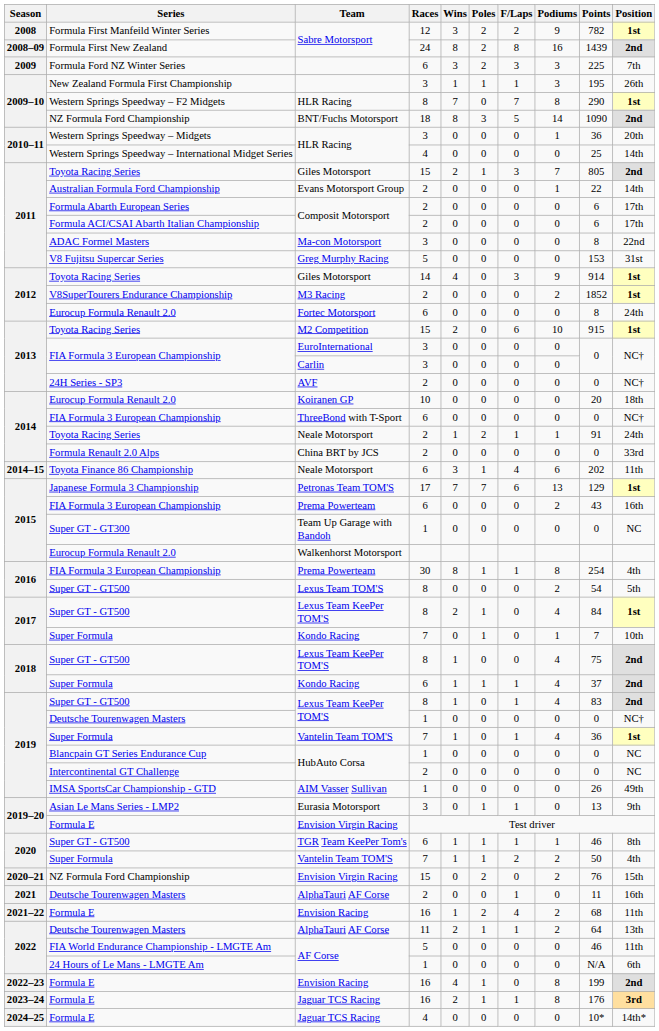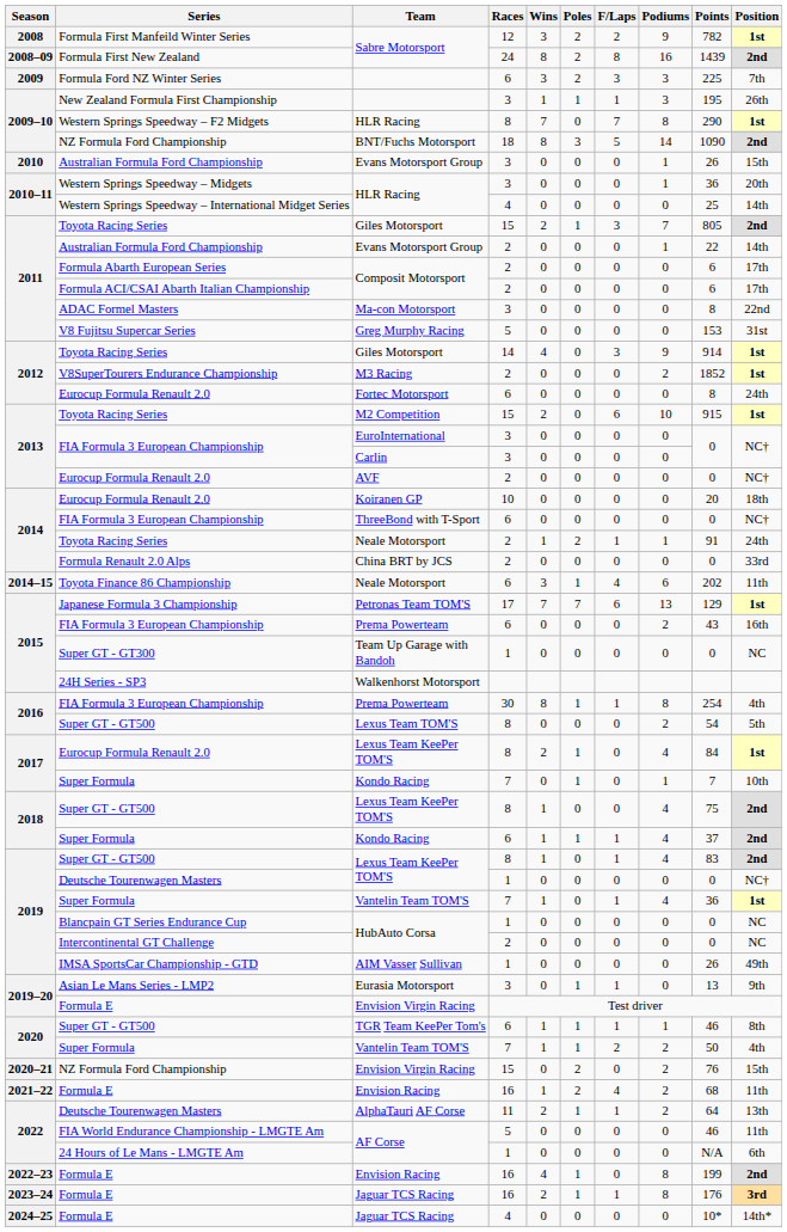+ row: 2010 | Australian Formula Ford Championship | Evans Motorsport Group | 3 | 0 | 0 | 0 | 1 | 26 | 15th
AVF | Series: 24H Series - SP3 -> Eurocup Formula Renault 2.0
Walkenhorst Motorsport | Series: Eurocup Formula Renault 2.0 -> 24H Series - SP3
2017 / Lexus Team KeePer TOM'S | Series: Super GT - GT500 -> Eurocup Formula Renault 2.0
- row: 2021 | Deutsche Tourenwagen Masters | AlphaTauri AF Corse | 2 | 0 | 0 | 1 | 0 | 11 | 16th
